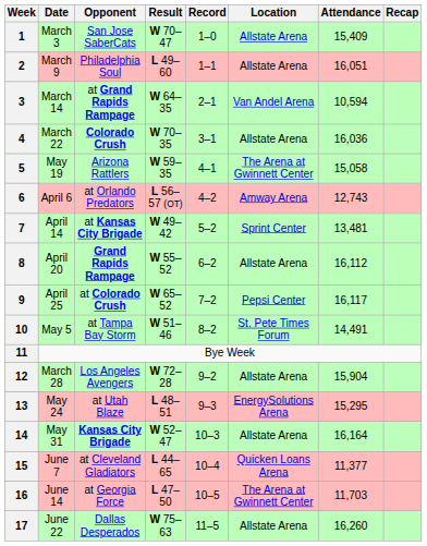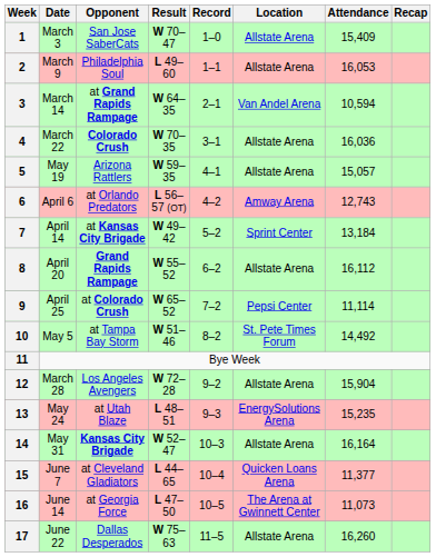2 | Attendance: 16,051 -> 16,053
5 | Location: The Arena at Gwinnett Center -> Allstate Arena
5 | Attendance: 15,058 -> 15,057
7 | Attendance: 13,481 -> 13,184
9 | Attendance: 16,117 -> 11,114
10 | Attendance: 14,491 -> 14,492
13 | Attendance: 15,295 -> 15,235
16 | Attendance: 11,703 -> 11,073
